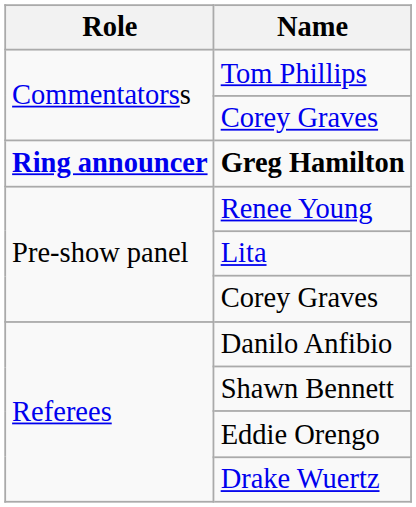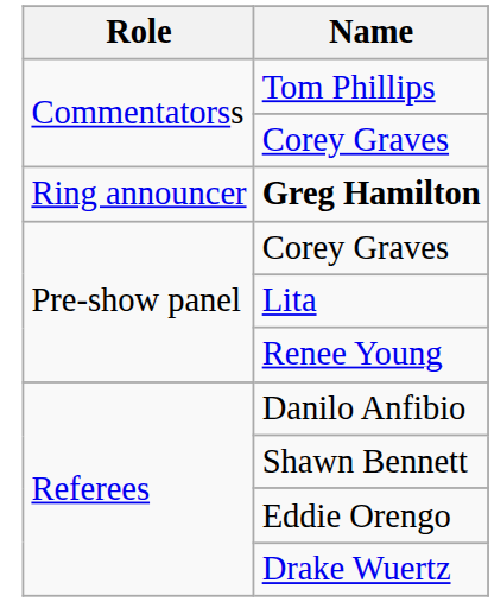row 4 | Role: bold -> normal
row 5 | Name: Renee Young -> Corey Graves
row 7 | Name: Corey Graves -> Renee Young
